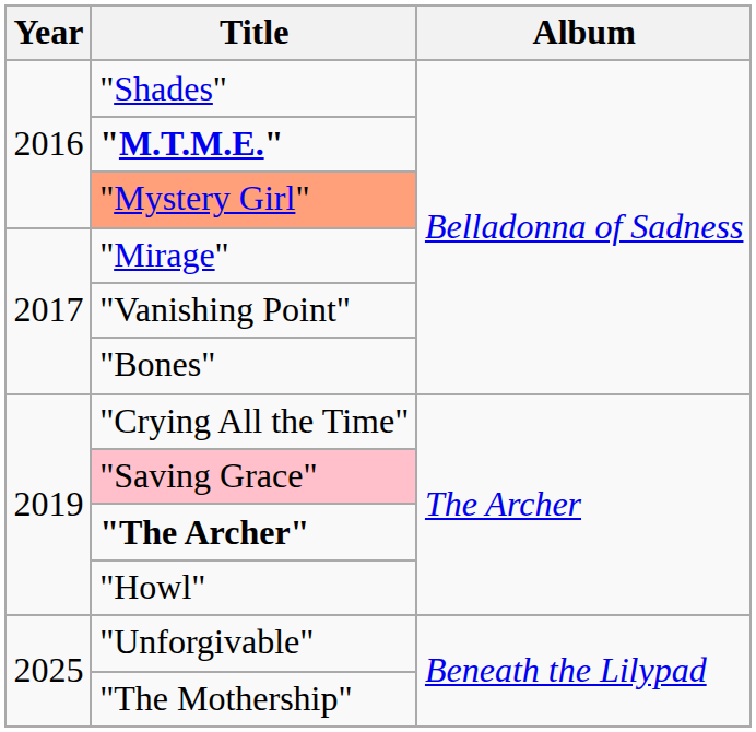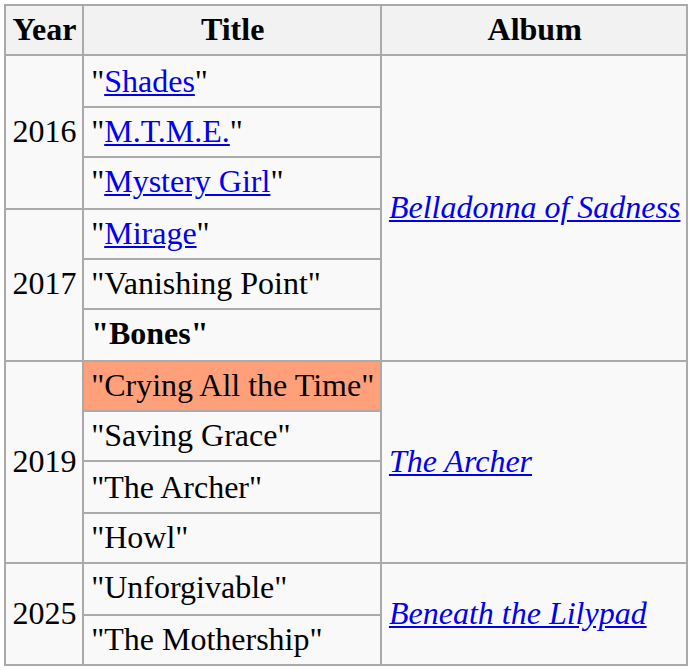"M.T.M.E." | Title: bold -> normal
"Mystery Girl" | Title: lightsalmon background -> no background
"Bones" | Title: normal -> bold
"Crying All the Time" | Title: no background -> lightsalmon background
"Saving Grace" | Title: pink background -> no background
"The Archer" | Title: bold -> normal
